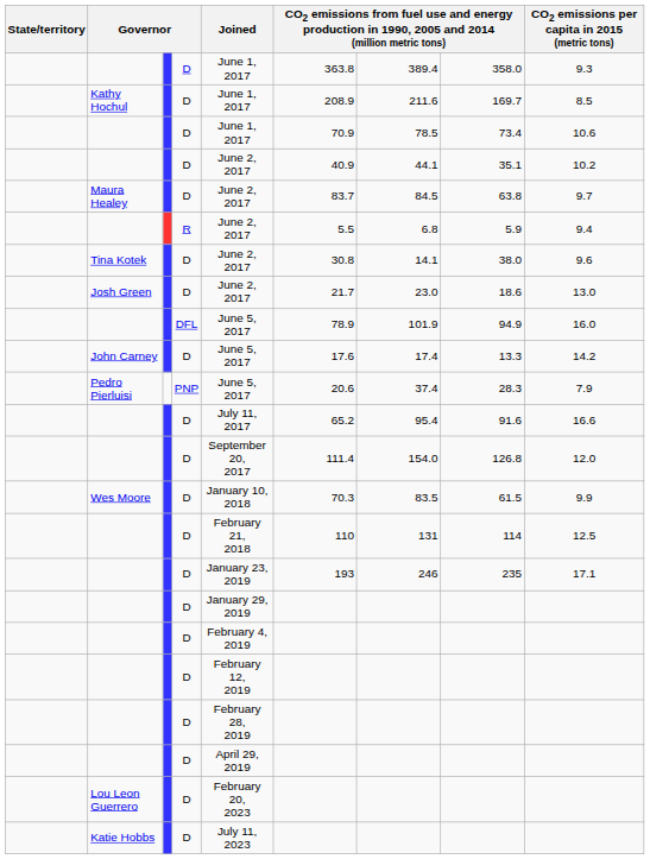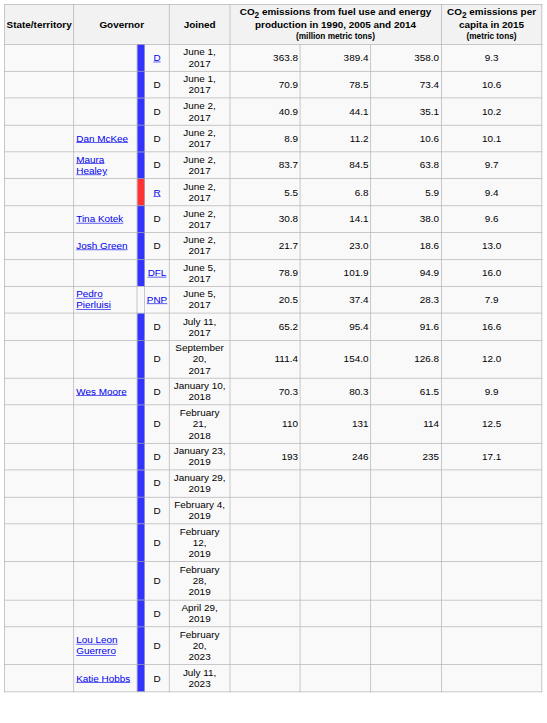- row: Kathy Hochul | D | June 1, 2017 | 208.9 | 211.6 | 169.7 | 8.5
+ row: Dan McKee | D | June 2, 2017 | 8.9 | 11.2 | 10.6 | 10.1
- row: John Carney | D | June 5, 2017 | 17.6 | 17.4 | 13.3 | 14.2
Pedro Pierluisi | column 6: 20.6 -> 20.5
Wes Moore | column 7: 83.5 -> 80.3
